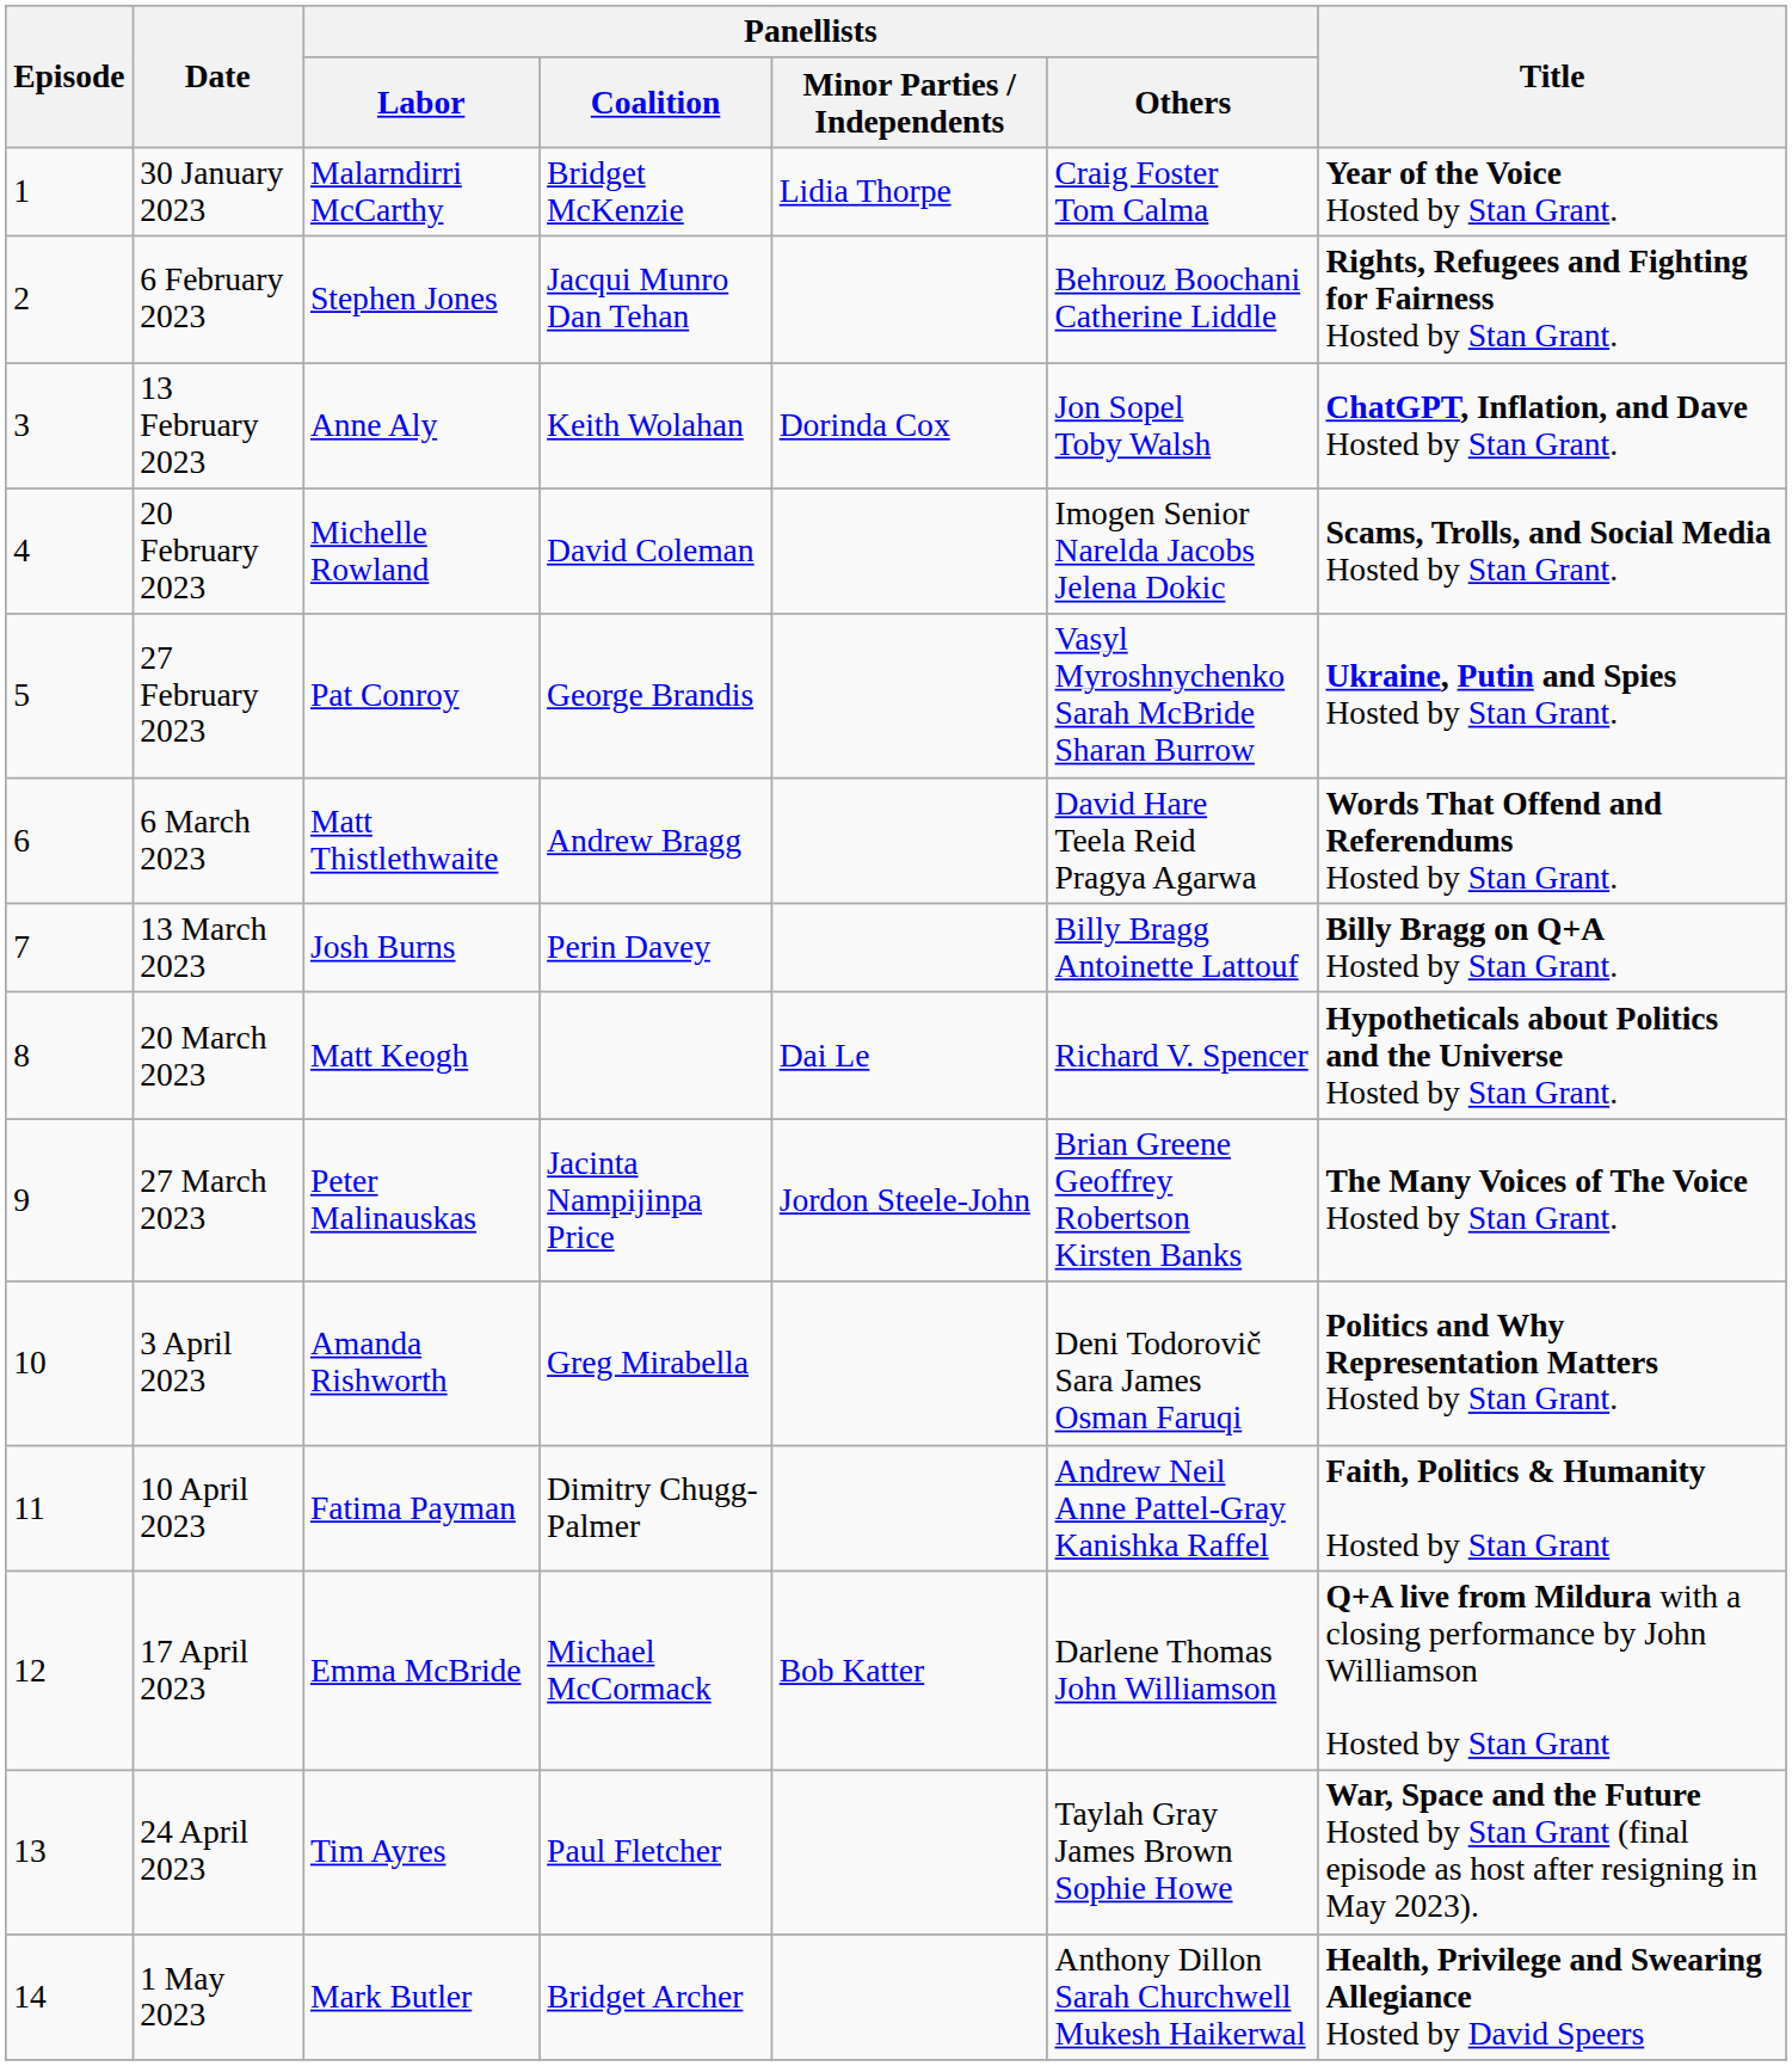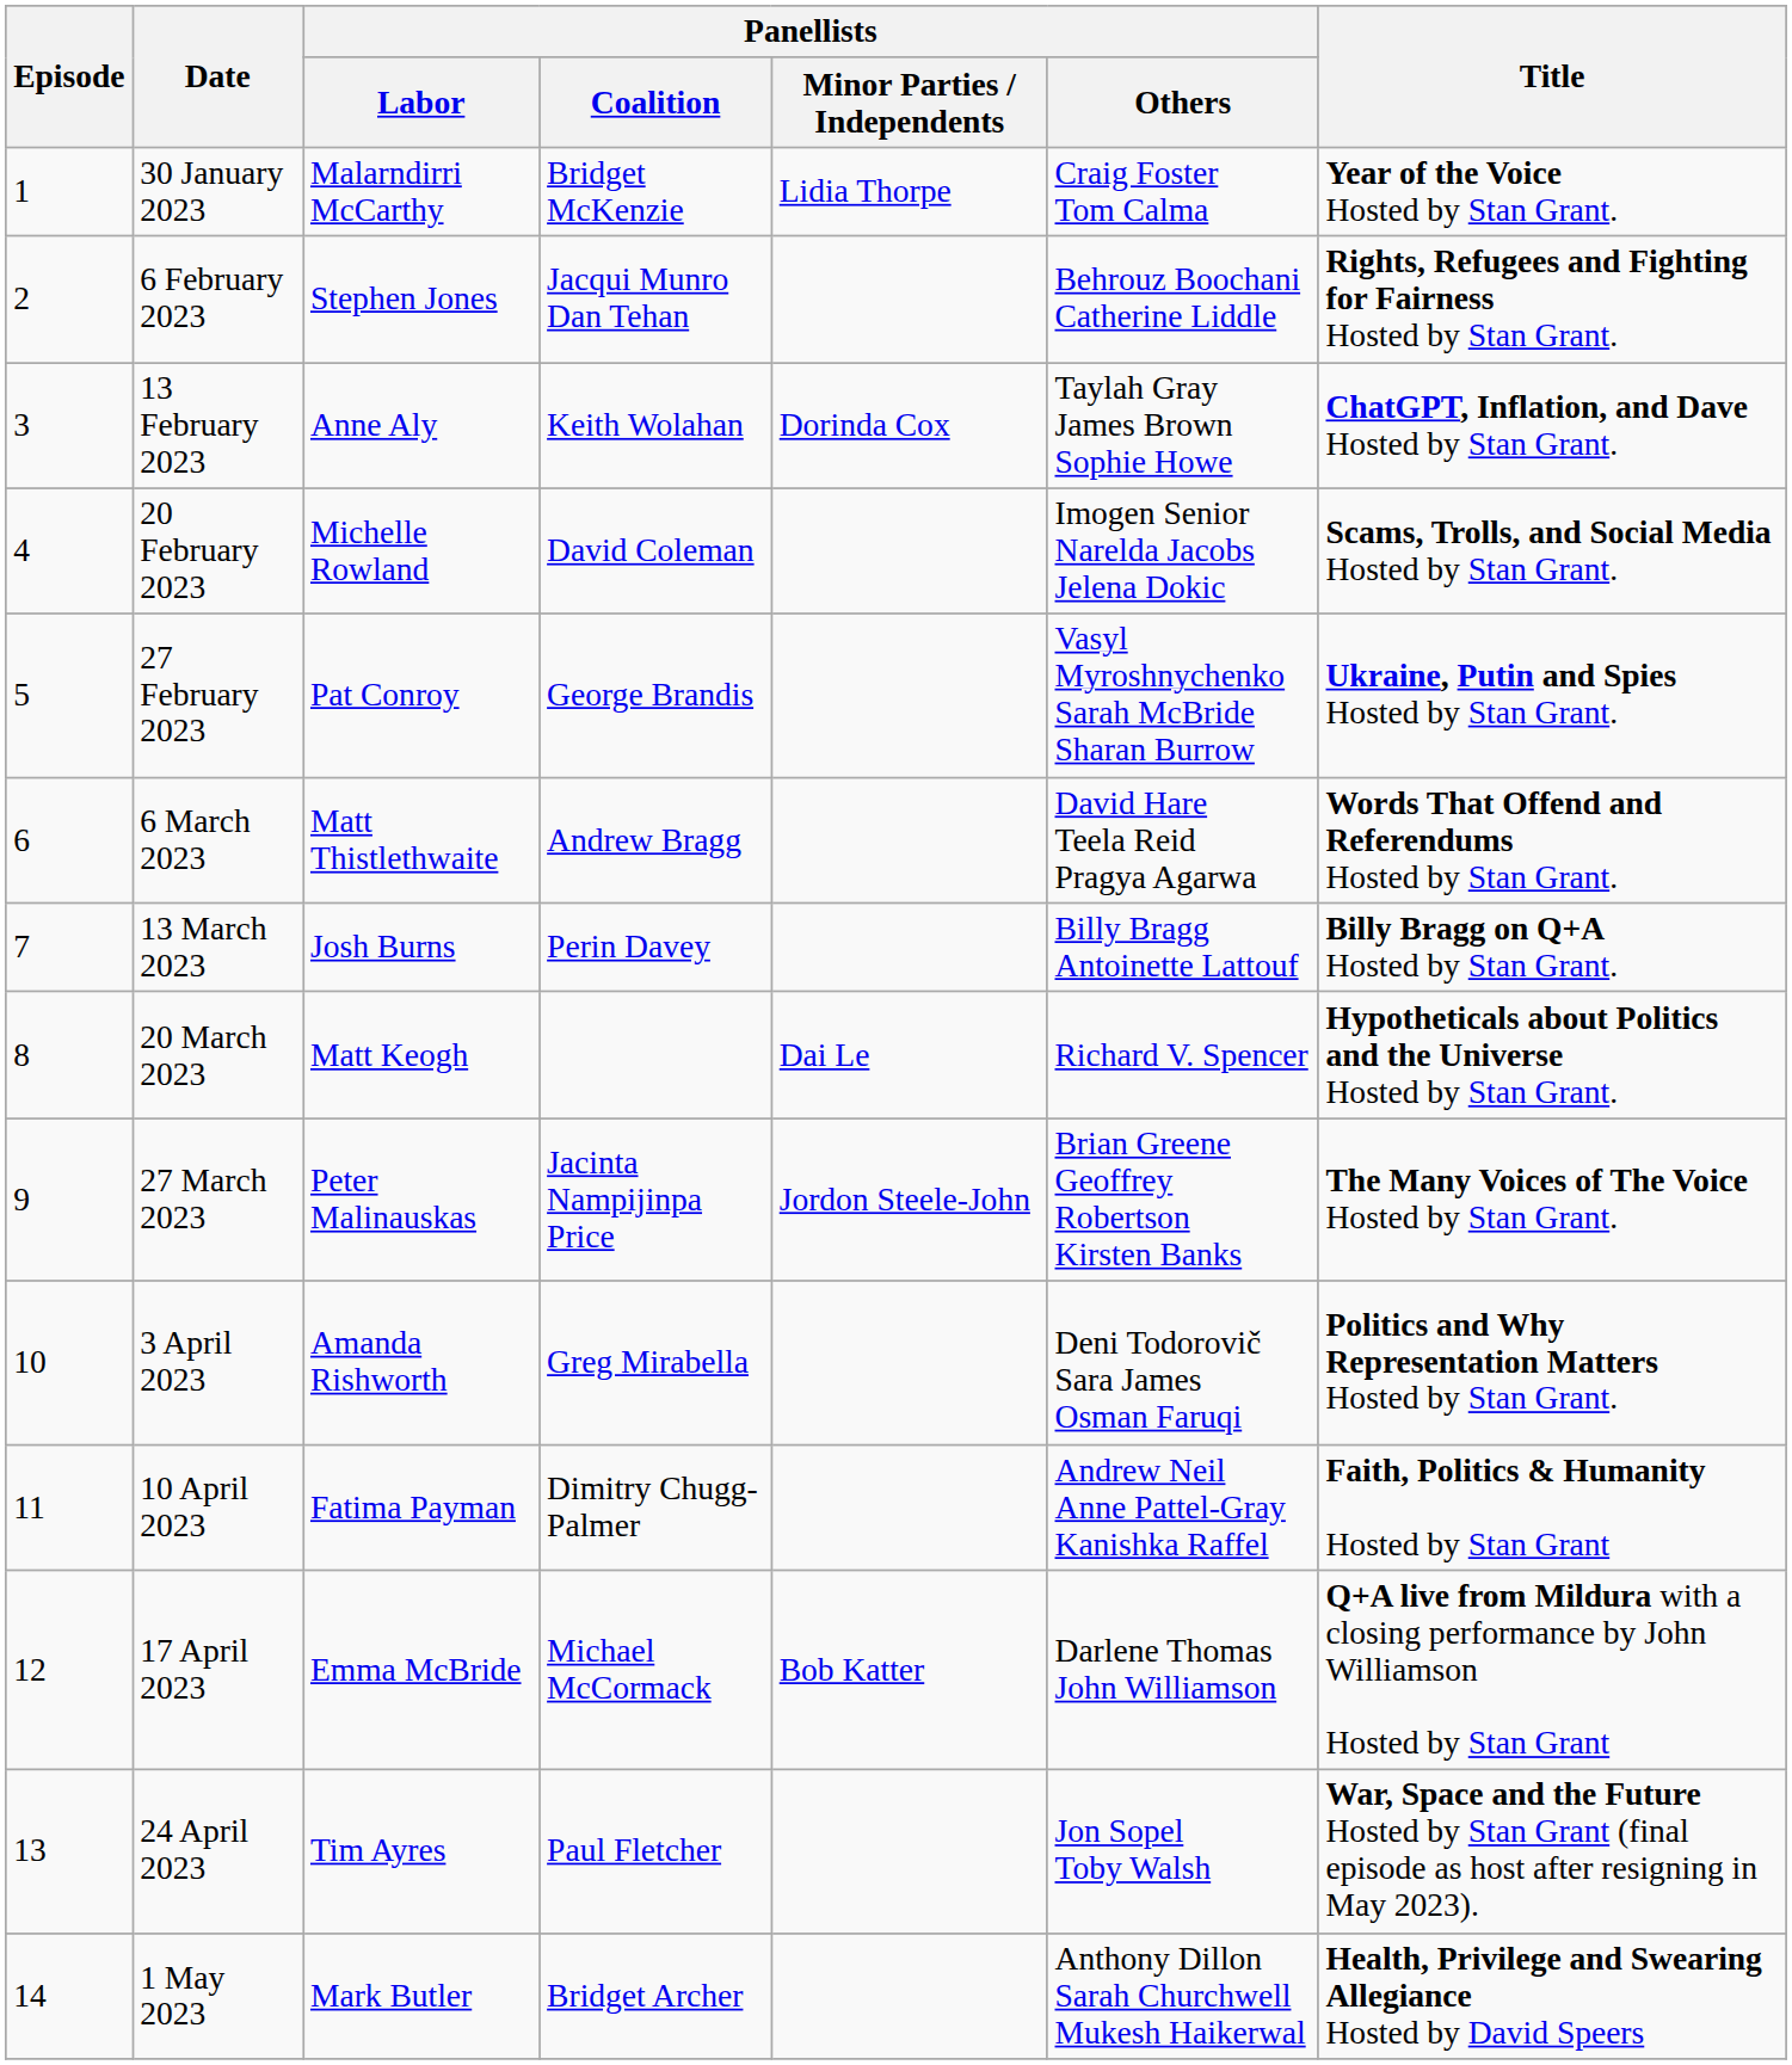13 February 2023 | Panellists / Others: Jon Sopel Toby Walsh -> Taylah Gray James Brown Sophie Howe
24 April 2023 | Panellists / Others: Taylah Gray James Brown Sophie Howe -> Jon Sopel Toby Walsh
